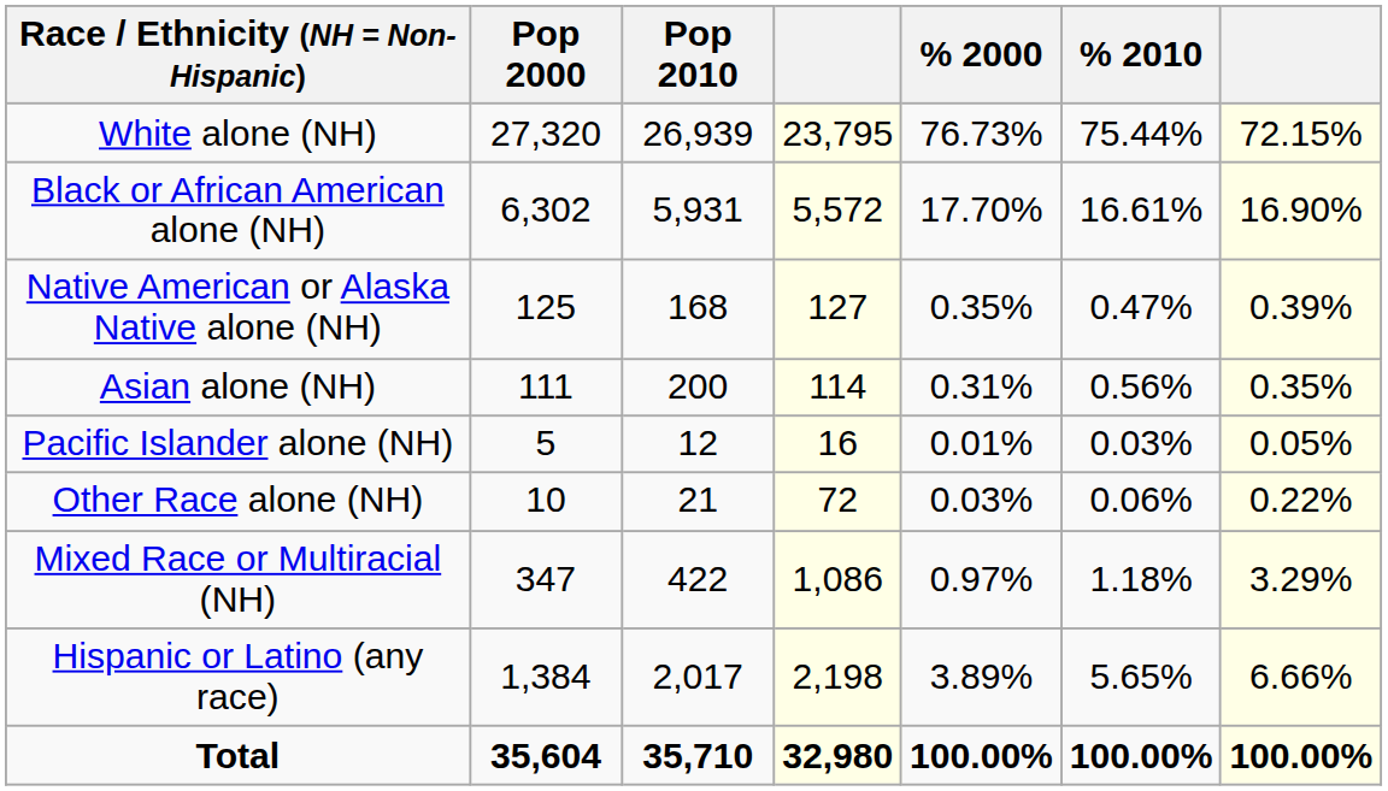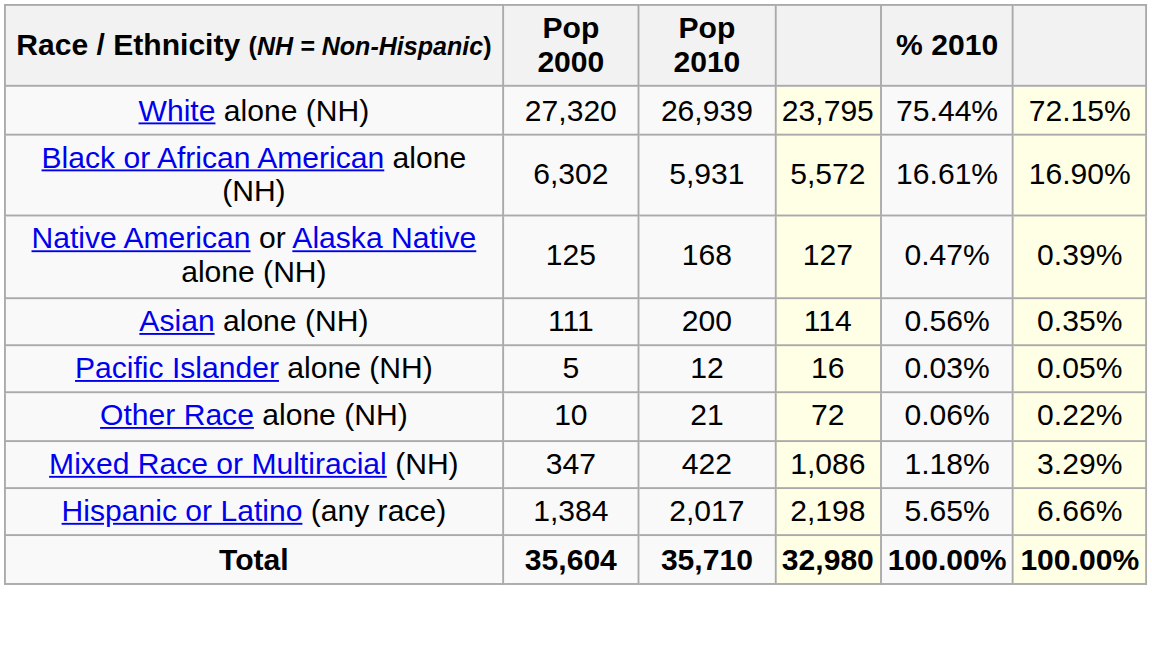- column: % 2000 | 76.73% | 17.70% | 0.35% | 0.31% | 0.01% | 0.03% | 0.97% | 3.89% | 100.00%
